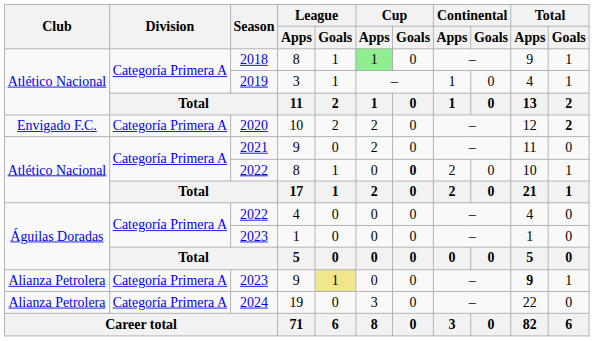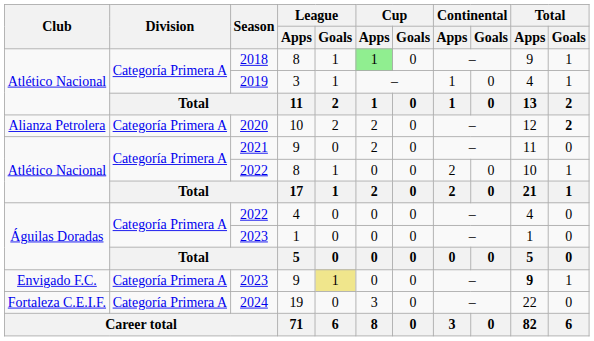2020 | Club: Envigado F.C. -> Alianza Petrolera
2022 / 8 | Cup / Goals: bold -> normal
2023 / 9 | Club: Alianza Petrolera -> Envigado F.C.
2024 | Club: Alianza Petrolera -> Fortaleza C.E.I.F.
